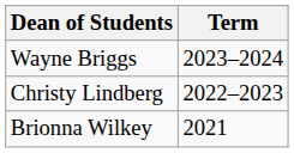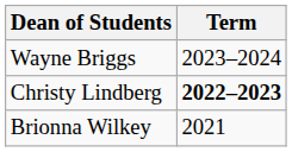Christy Lindberg | Term: normal -> bold
